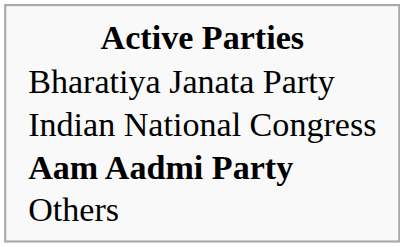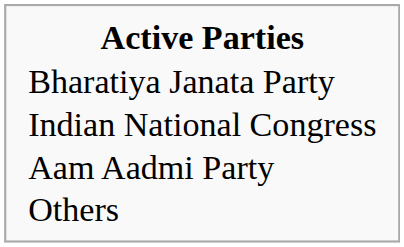row 4 | column 1: bold -> normal
